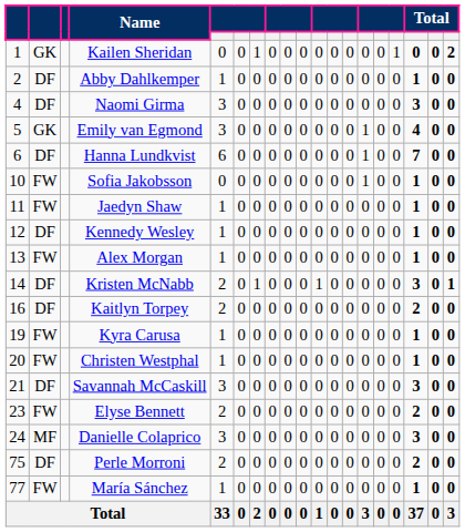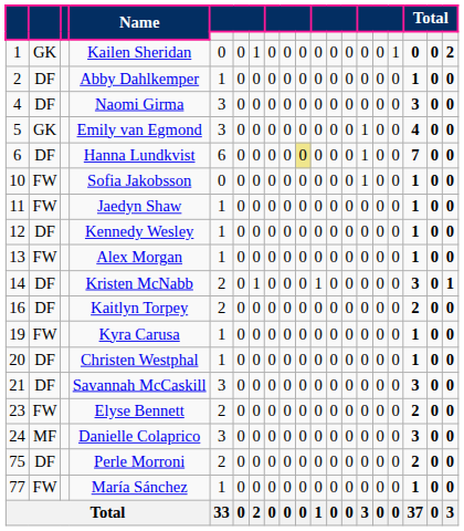Hanna Lundkvist | column 10: no background -> khaki background
Christen Westphal | column 2: FW -> DF
